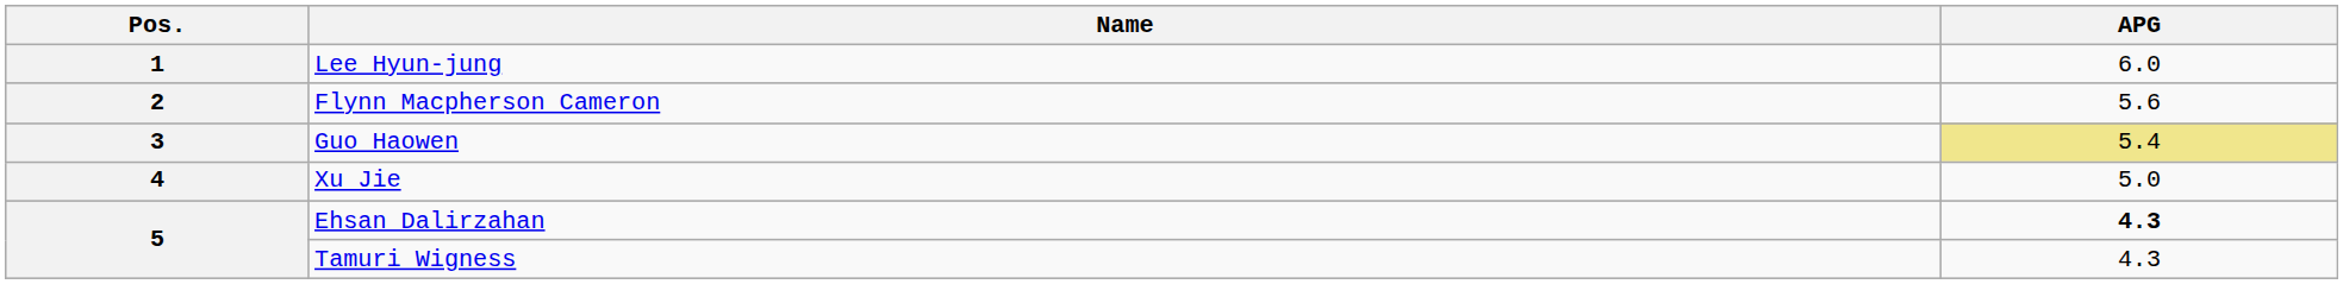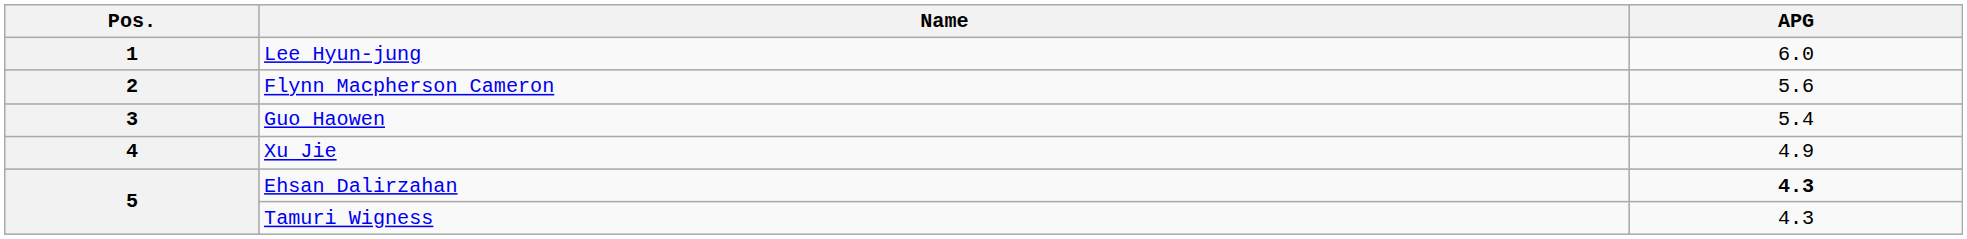Guo Haowen | APG: khaki background -> no background
Xu Jie | APG: 5.0 -> 4.9
